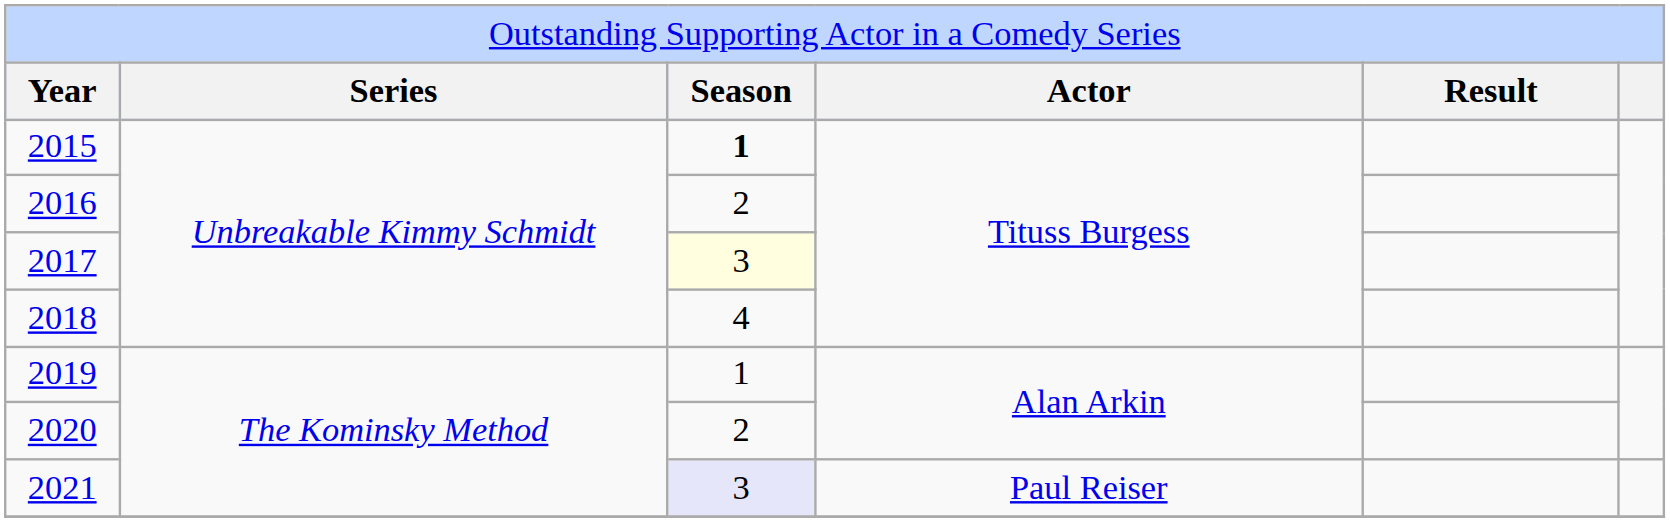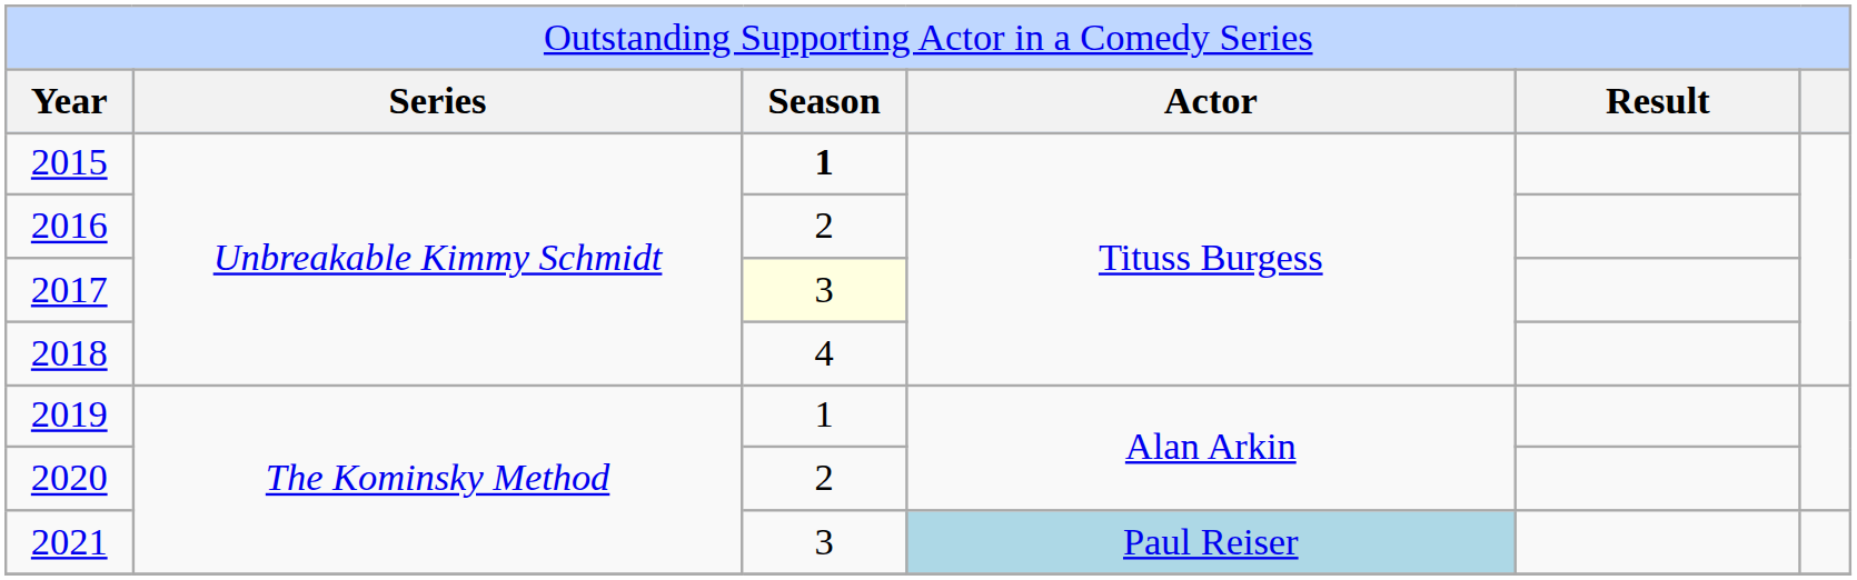2021 | column 3: lavender background -> no background
2021 | column 4: no background -> lightblue background
